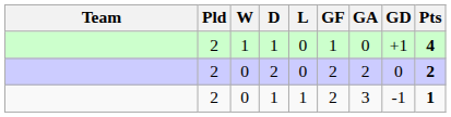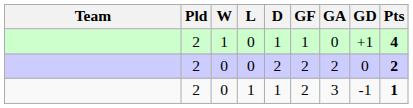columns swapped: D <-> L
